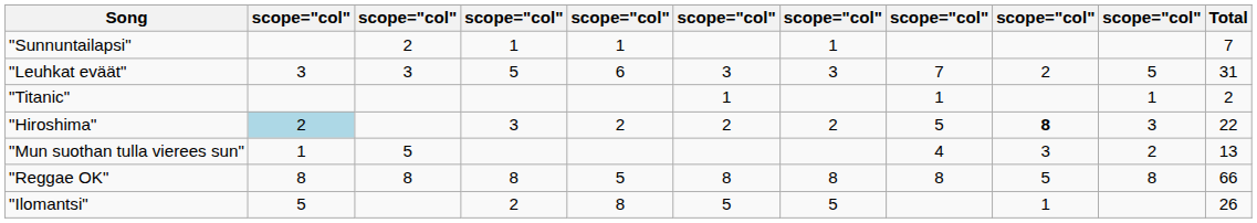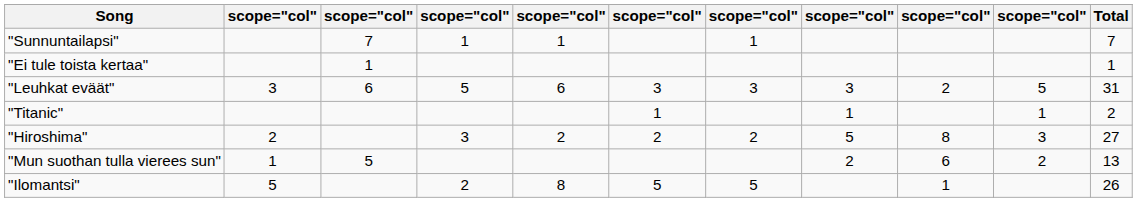"Sunnuntailapsi" | column 3: 2 -> 7
+ row: "Ei tule toista kertaa" | 1 | 1
"Leuhkat eväät" | column 3: 3 -> 6
"Leuhkat eväät" | column 8: 7 -> 3
"Hiroshima" | column 2: lightblue background -> no background
"Hiroshima" | column 9: bold -> normal
"Hiroshima" | Total: 22 -> 27
"Mun suothan tulla vierees sun" | column 8: 4 -> 2
"Mun suothan tulla vierees sun" | column 9: 3 -> 6
- row: "Reggae OK" | 8 | 8 | 8 | 5 | 8 | 8 | 8 | 5 | 8 | 66
